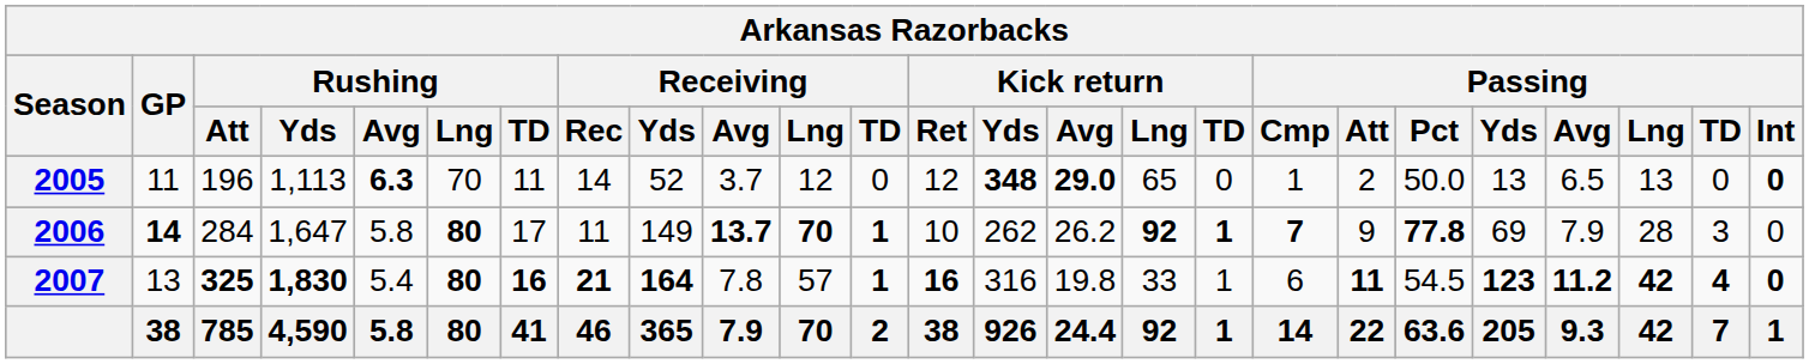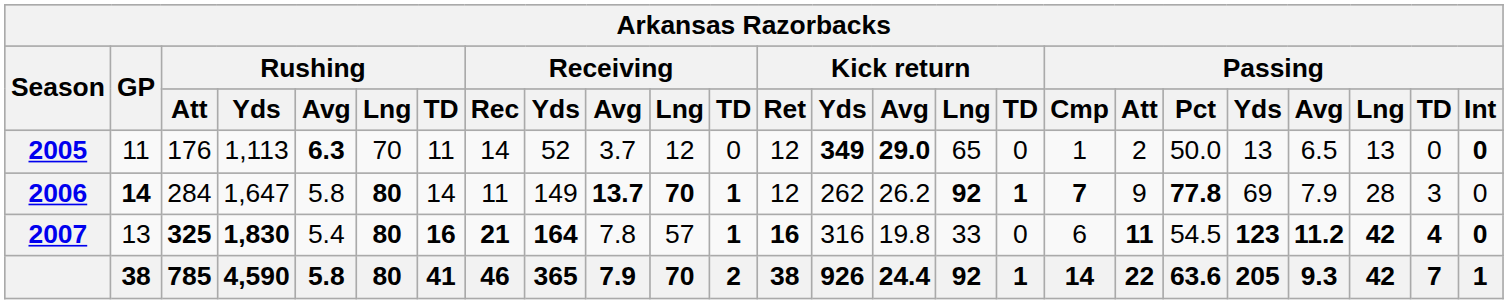2005 | Rushing / Att: 196 -> 176
2005 | Kick return / Yds: 348 -> 349
2006 | Rushing / TD: 17 -> 14
2006 | Kick return / Ret: 10 -> 12
2007 | Kick return / TD: 1 -> 0
